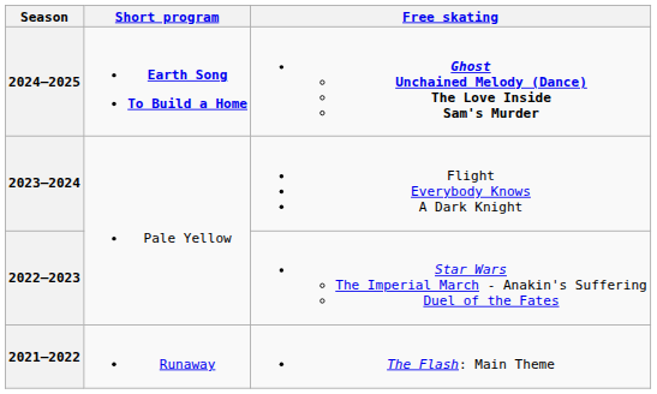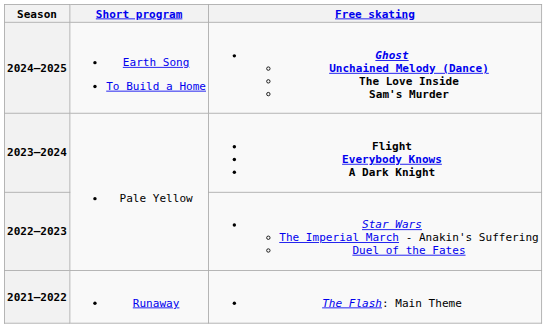2024–2025 | Short program: bold -> normal
2023–2024 | Free skating: normal -> bold
